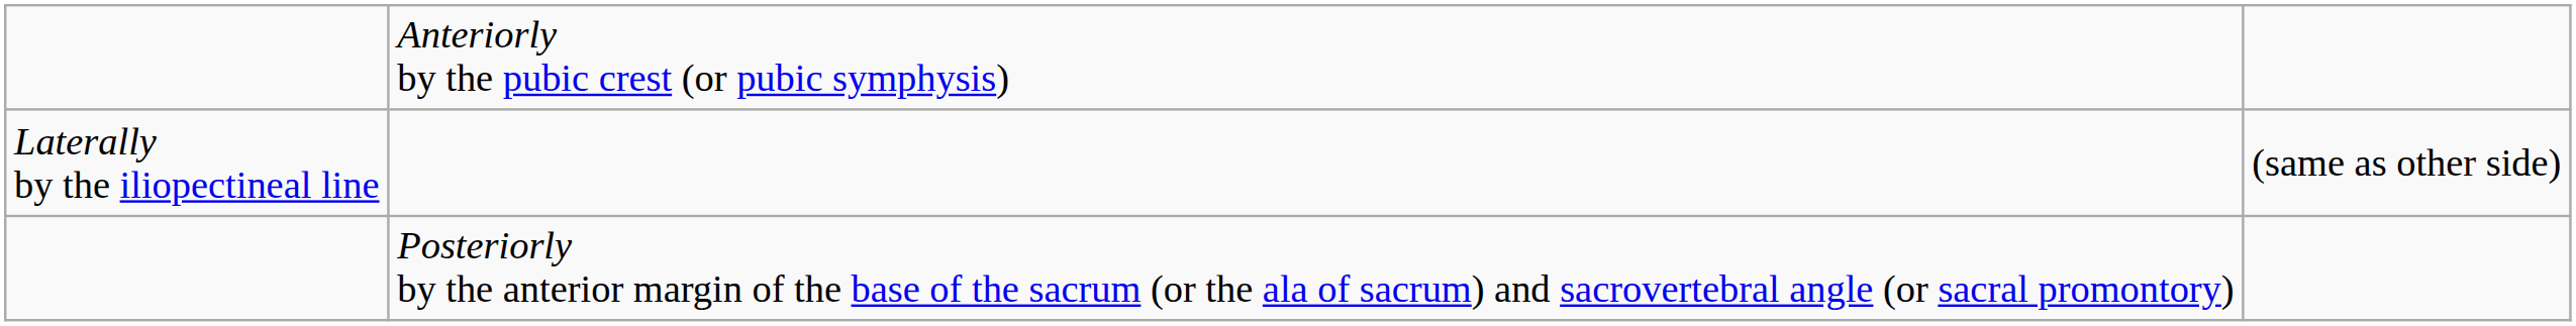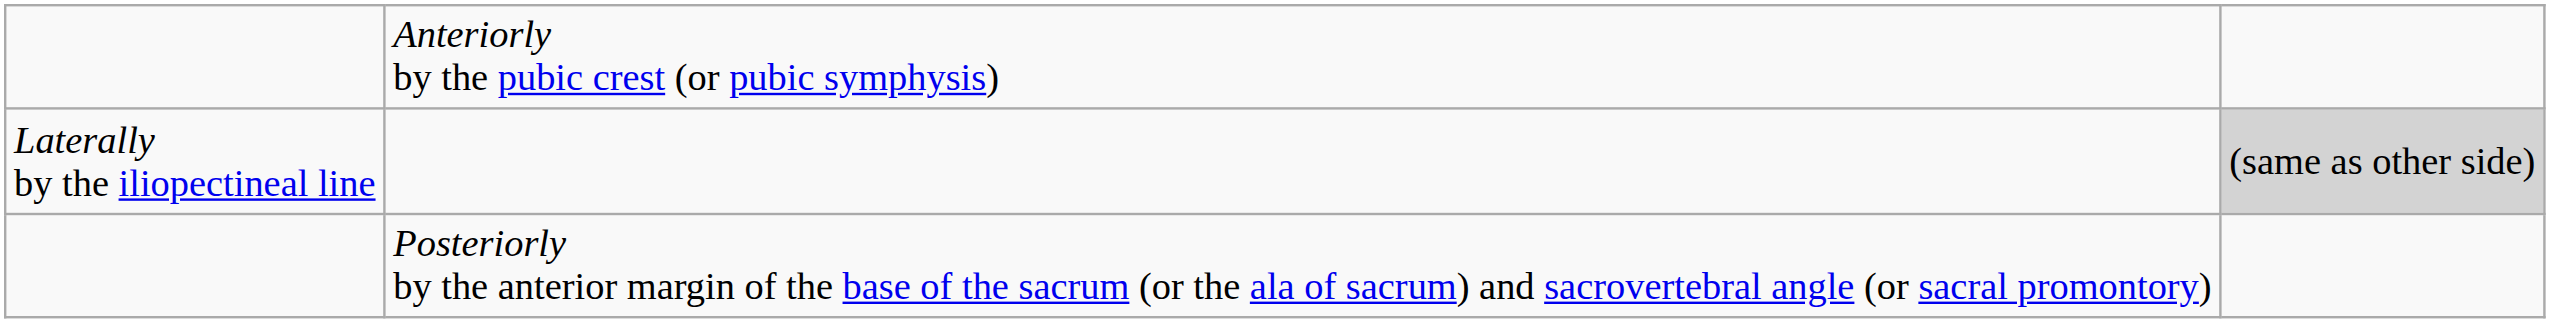Laterally by the iliopectineal line | column 3: no background -> lightgrey background
